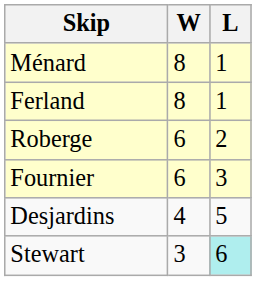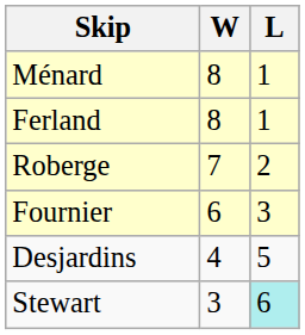Roberge | W: 6 -> 7
